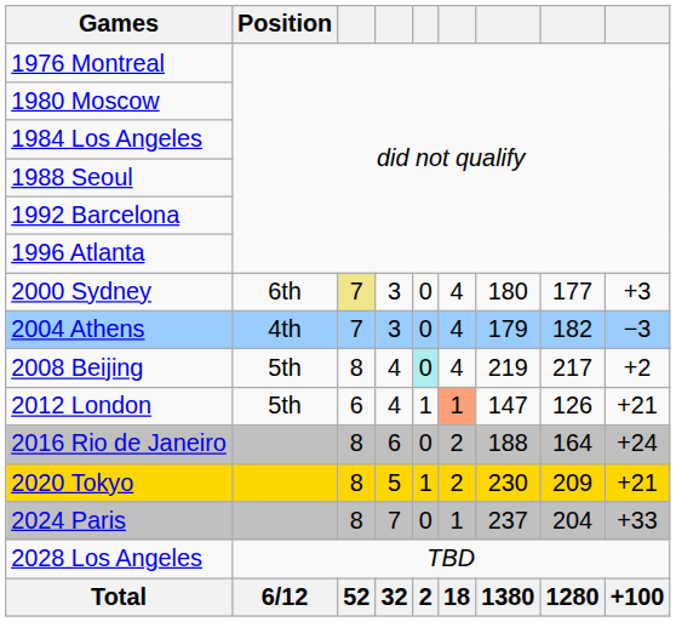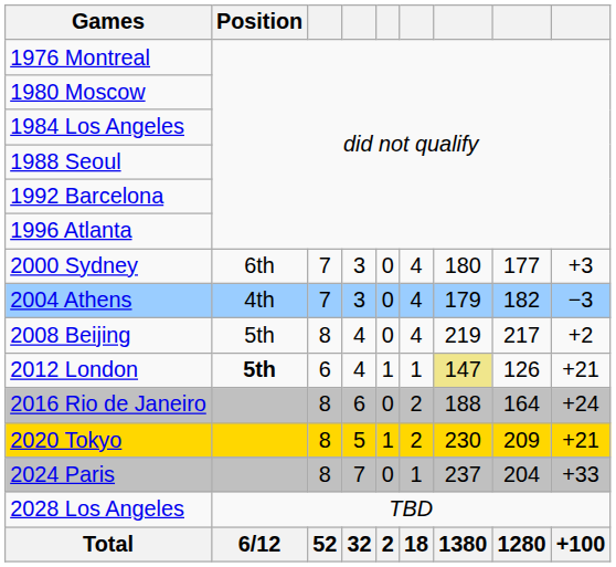2000 Sydney | column 3: khaki background -> no background
2008 Beijing | column 5: paleturquoise background -> no background
2012 London | Position: normal -> bold
2012 London | column 6: lightsalmon background -> no background
2012 London | column 7: no background -> khaki background
